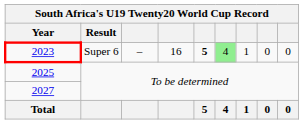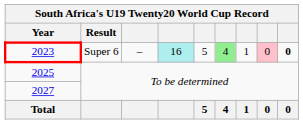2023 | column 4: no background -> paleturquoise background
2023 | column 5: bold -> normal
2023 | column 8: no background -> pink background
2023 | column 9: normal -> bold
